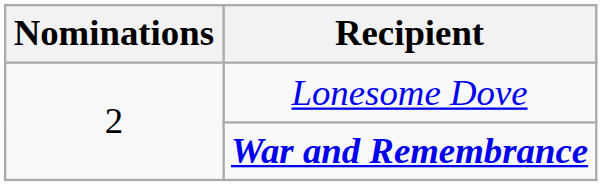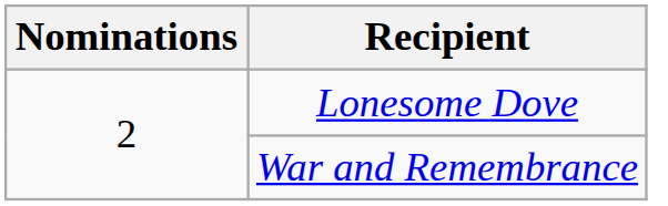War and Remembrance | Recipient: bold -> normal
